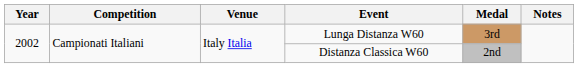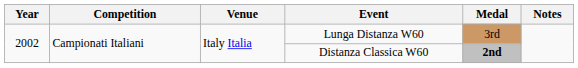Distanza Classica W60 | Medal: normal -> bold
